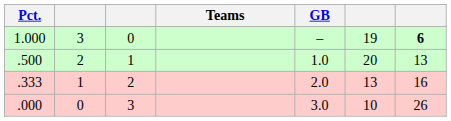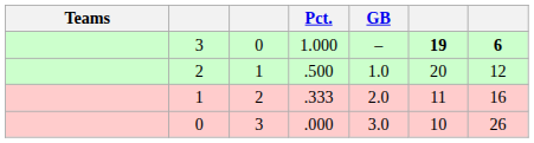columns swapped: Teams <-> Pct.
row 2 | column 6: normal -> bold
row 3 | column 7: 13 -> 12
row 4 | column 6: 13 -> 11
